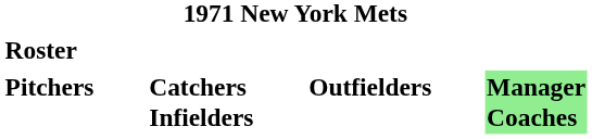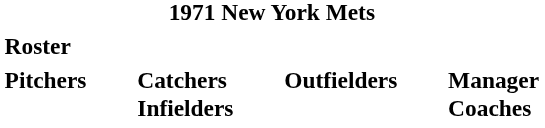Pitchers | column 4: lightgreen background -> no background
